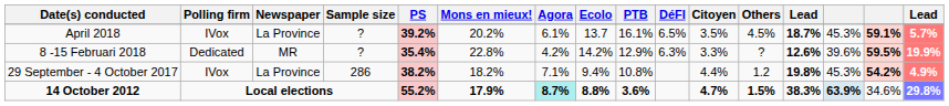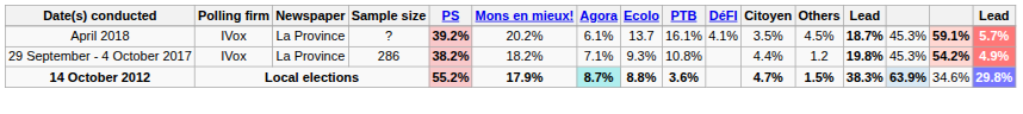April 2018 | DéFI: 6.5% -> 4.1%
- row: 8 -15 Februari 2018 | Dedicated | MR | ? | 35.4% | 22.8% | 4.2% | 14.2% | 12.9% | 6.3% | 3.3% | ? | 12.6% | 39.6% | 59.5% | 19.9%
29 September - 4 October 2017 | Ecolo: 9.4% -> 9.3%
